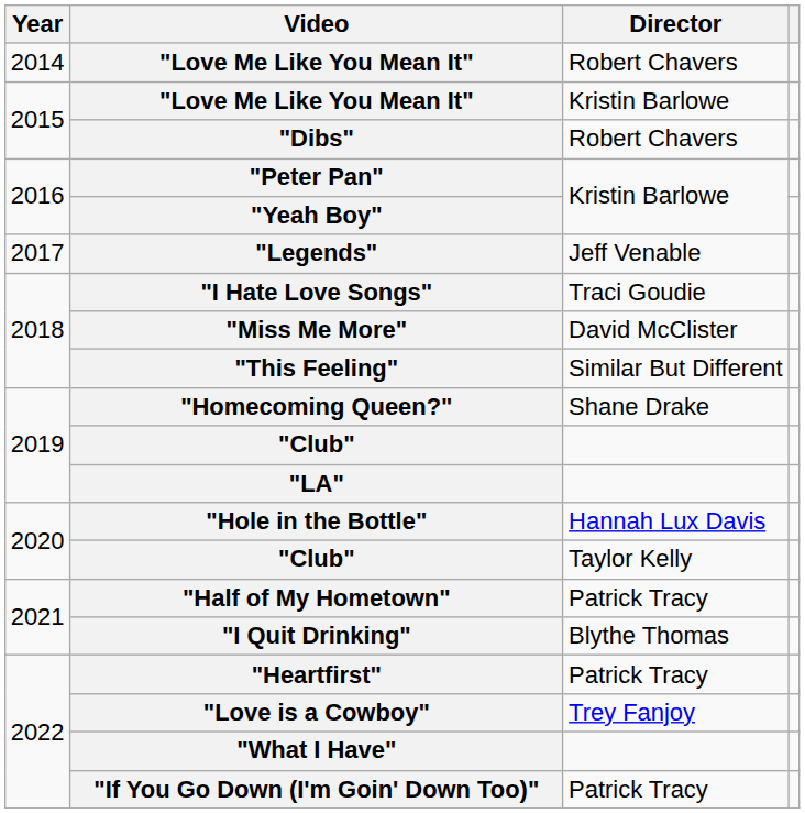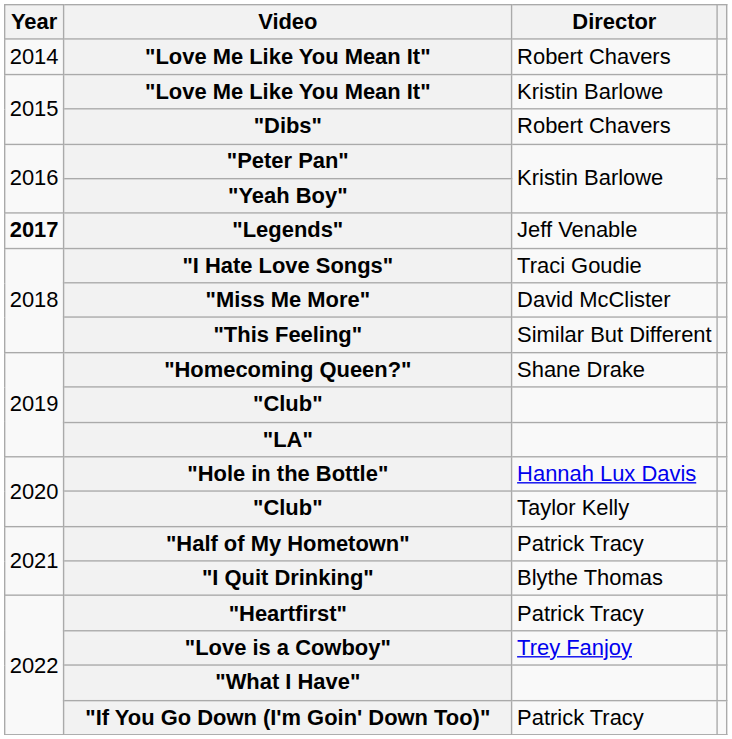"Legends" | Year: normal -> bold
